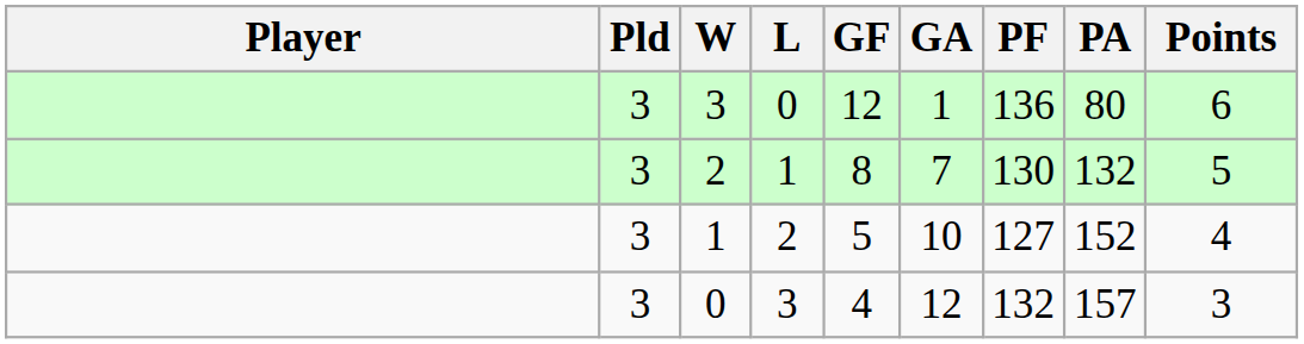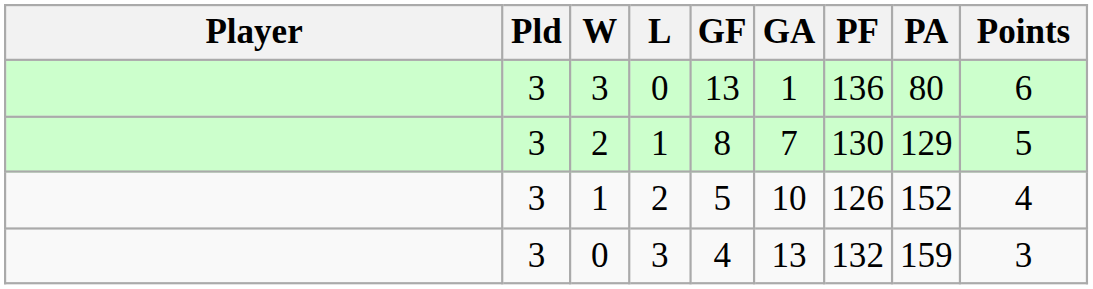row 2 | GF: 12 -> 13
row 3 | PA: 132 -> 129
row 4 | PF: 127 -> 126
row 5 | GA: 12 -> 13
row 5 | PA: 157 -> 159
